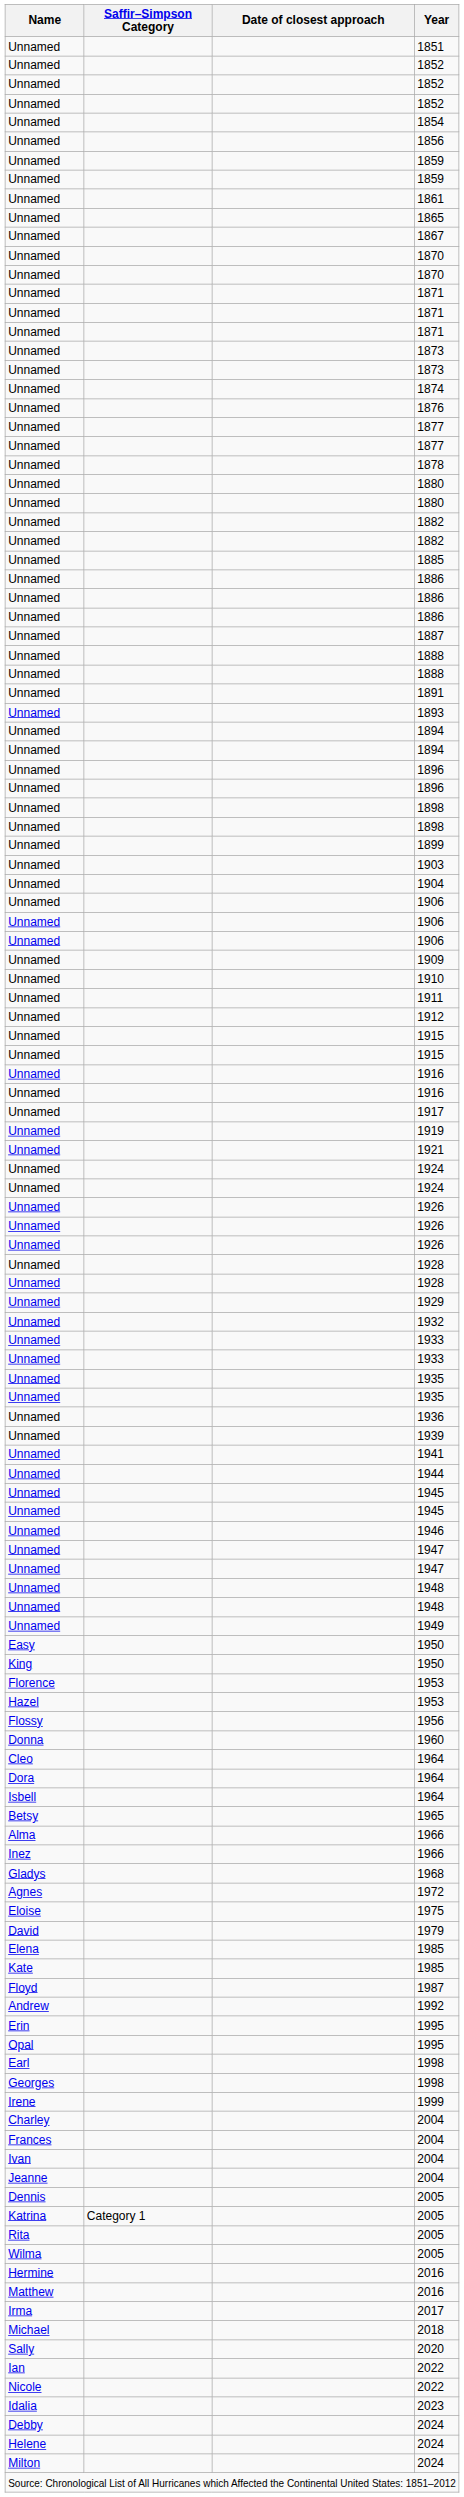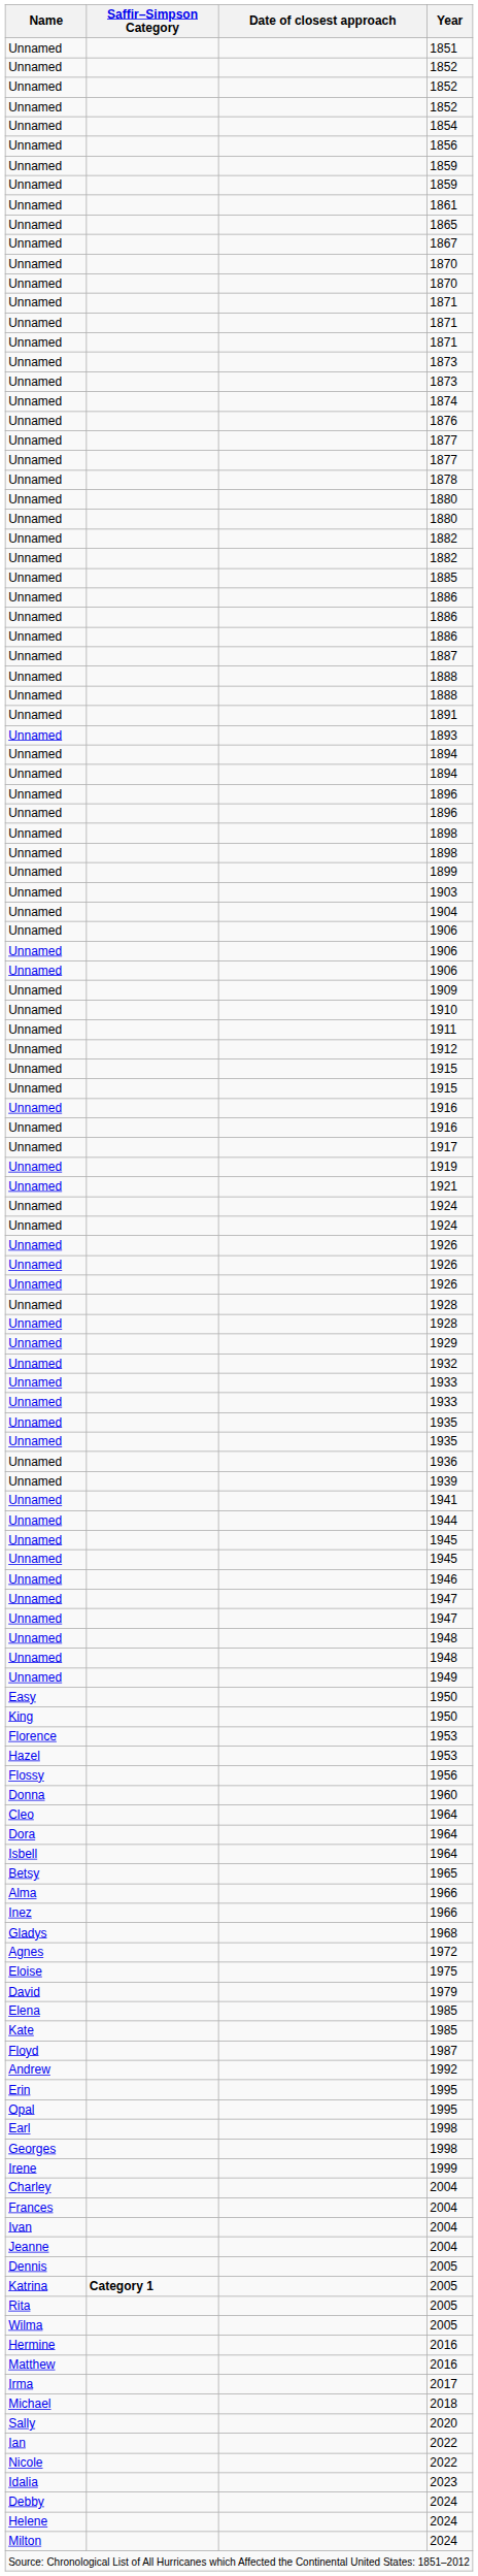Katrina / 2005 | Saffir–Simpson Category: normal -> bold
